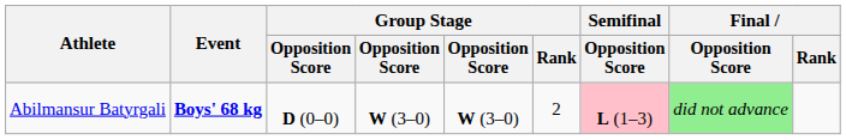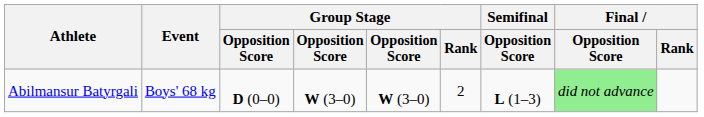Abilmansur Batyrgali | Event: bold -> normal
Abilmansur Batyrgali | Semifinal / Opposition Score: pink background -> no background
